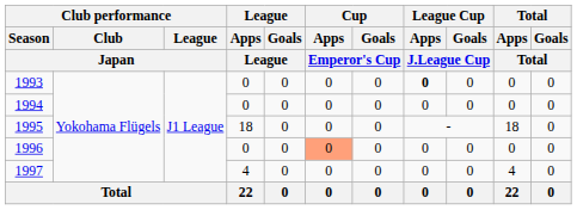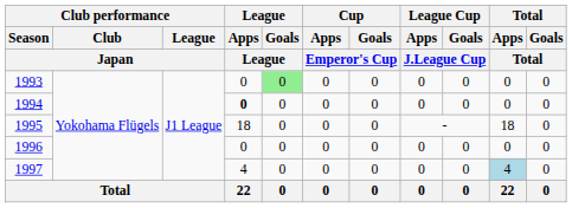1993 | League / Goals / League: no background -> lightgreen background
1993 | League Cup / Apps / J.League Cup: bold -> normal
1994 | League / Apps / League: normal -> bold
1996 | Cup / Apps / Emperor's Cup: lightsalmon background -> no background
1997 | Total / Apps / Total: no background -> lightblue background
